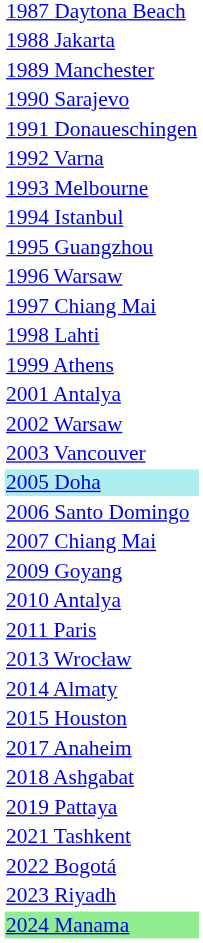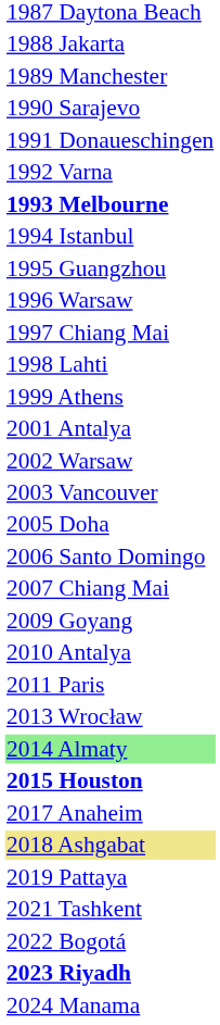1993 Melbourne | column 1: normal -> bold
2005 Doha | column 1: paleturquoise background -> no background
2014 Almaty | column 1: no background -> lightgreen background
2015 Houston | column 1: normal -> bold
2018 Ashgabat | column 1: no background -> khaki background
2023 Riyadh | column 1: normal -> bold
2024 Manama | column 1: lightgreen background -> no background
